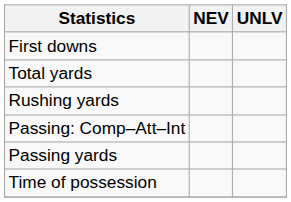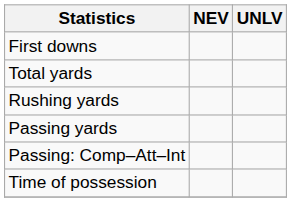rows swapped: Passing yards <-> Passing: Comp–Att–Int
